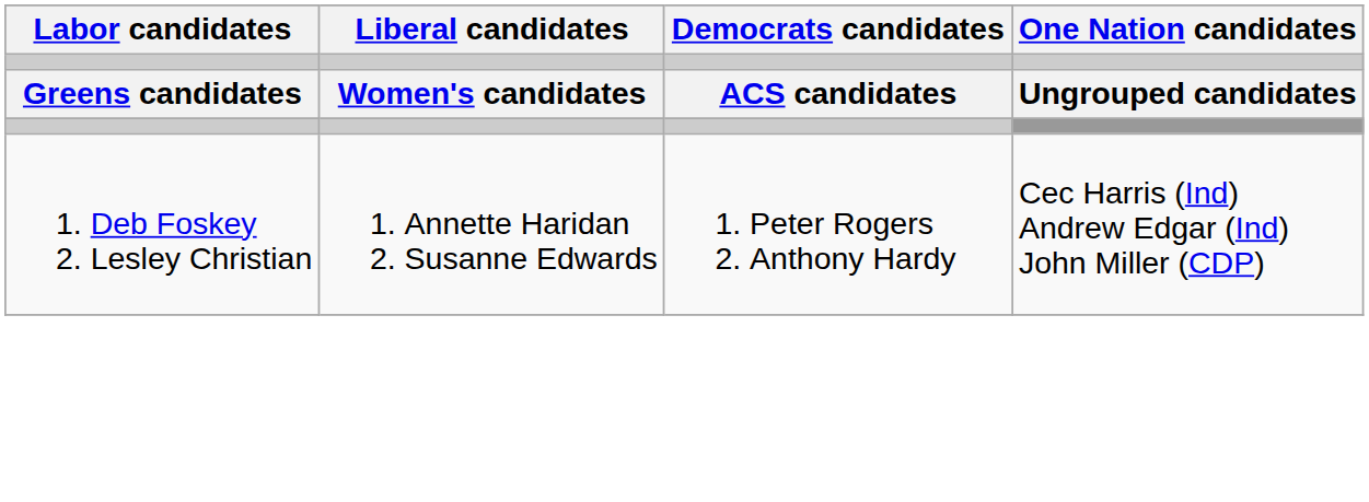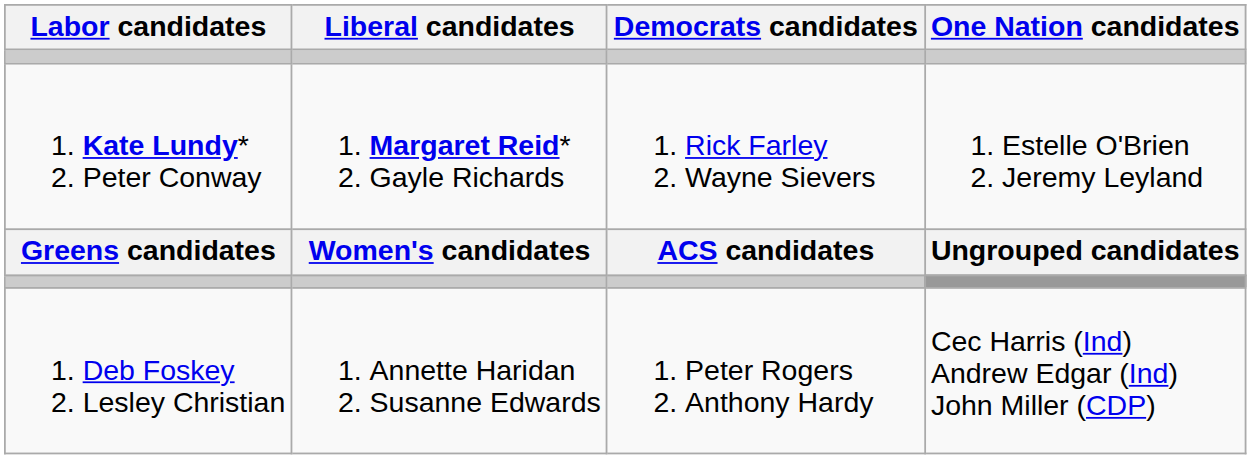+ row: Kate Lundy* Peter Conway | Margaret Reid* Gayle Richards | Rick Farley Wayne Sievers | Estelle O'Brien Jeremy Leyland
